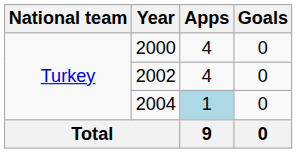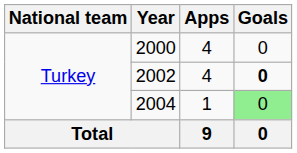2002 | Goals: normal -> bold
2004 | Apps: lightblue background -> no background
2004 | Goals: no background -> lightgreen background
